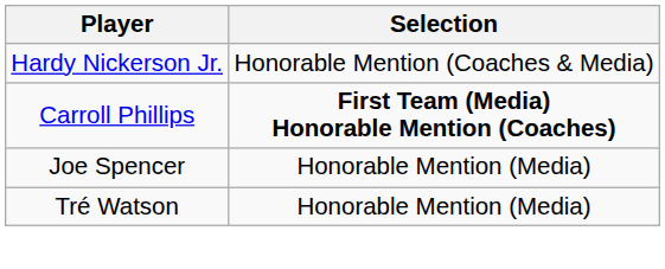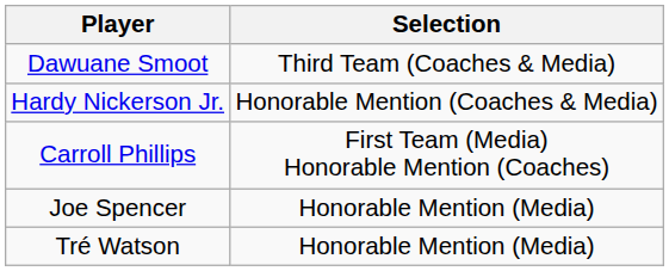+ row: Dawuane Smoot | Third Team (Coaches & Media)
Carroll Phillips | Selection: bold -> normal
